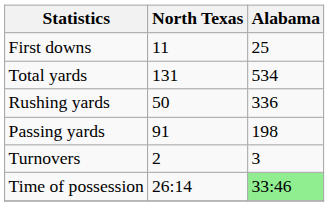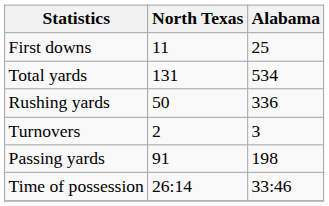rows swapped: Passing yards <-> Turnovers
Time of possession | Alabama: lightgreen background -> no background
